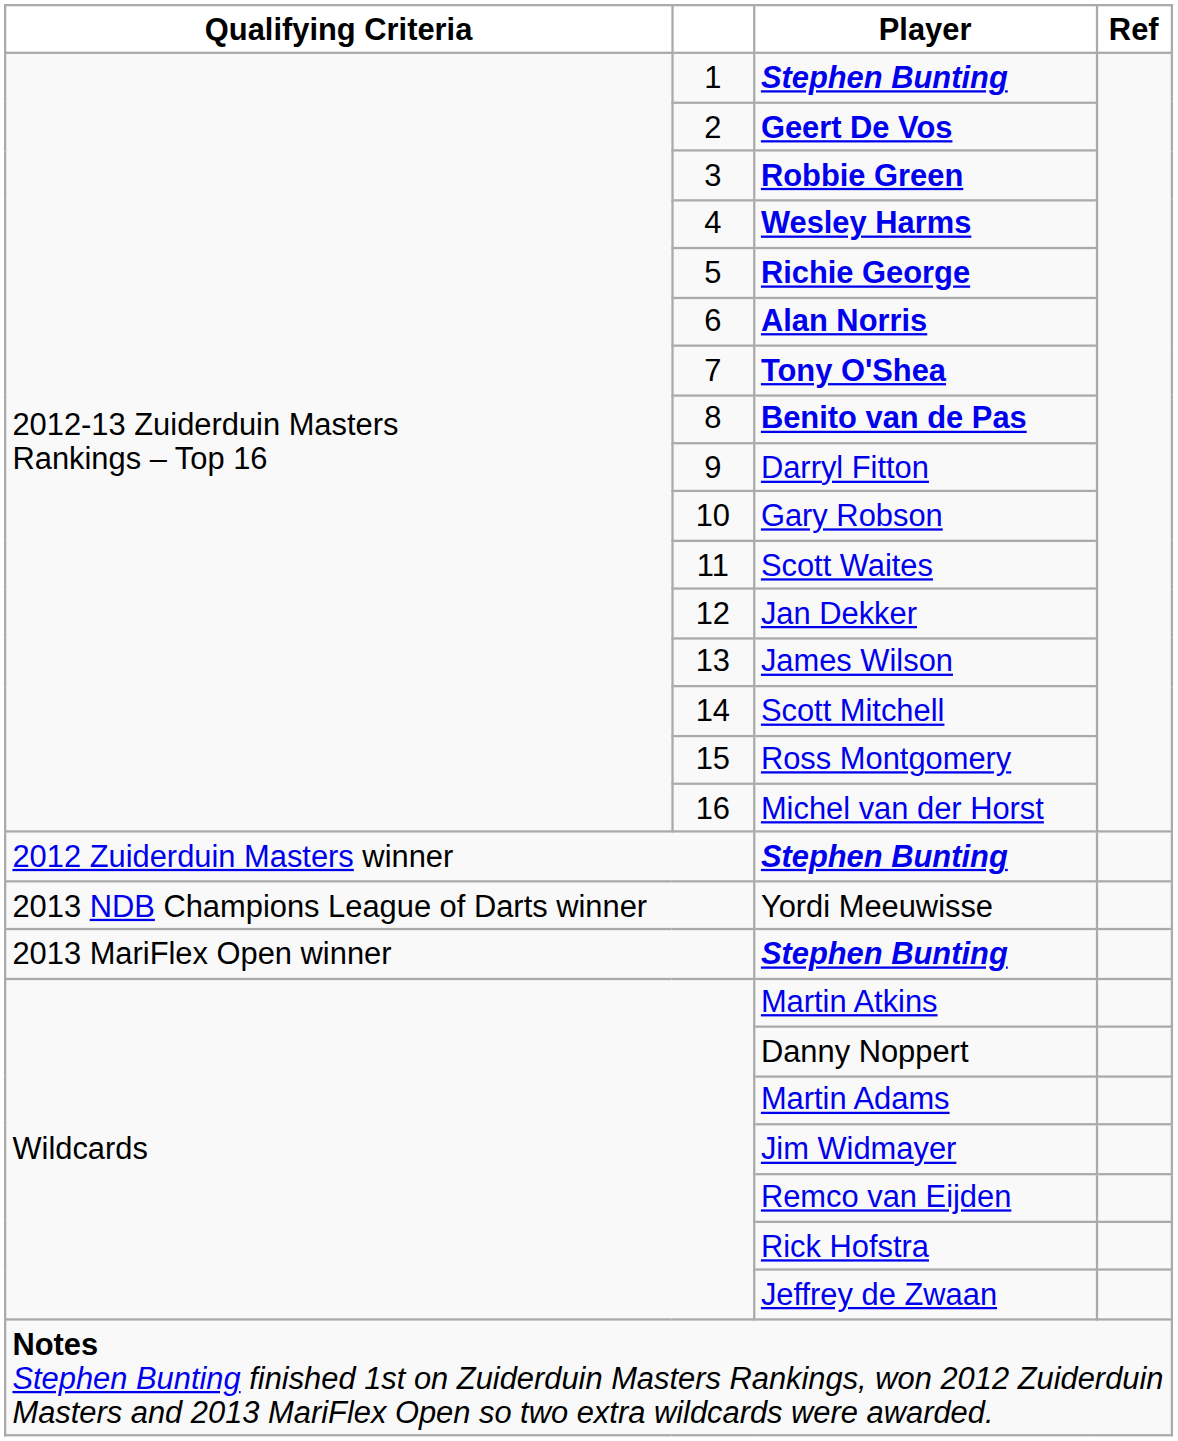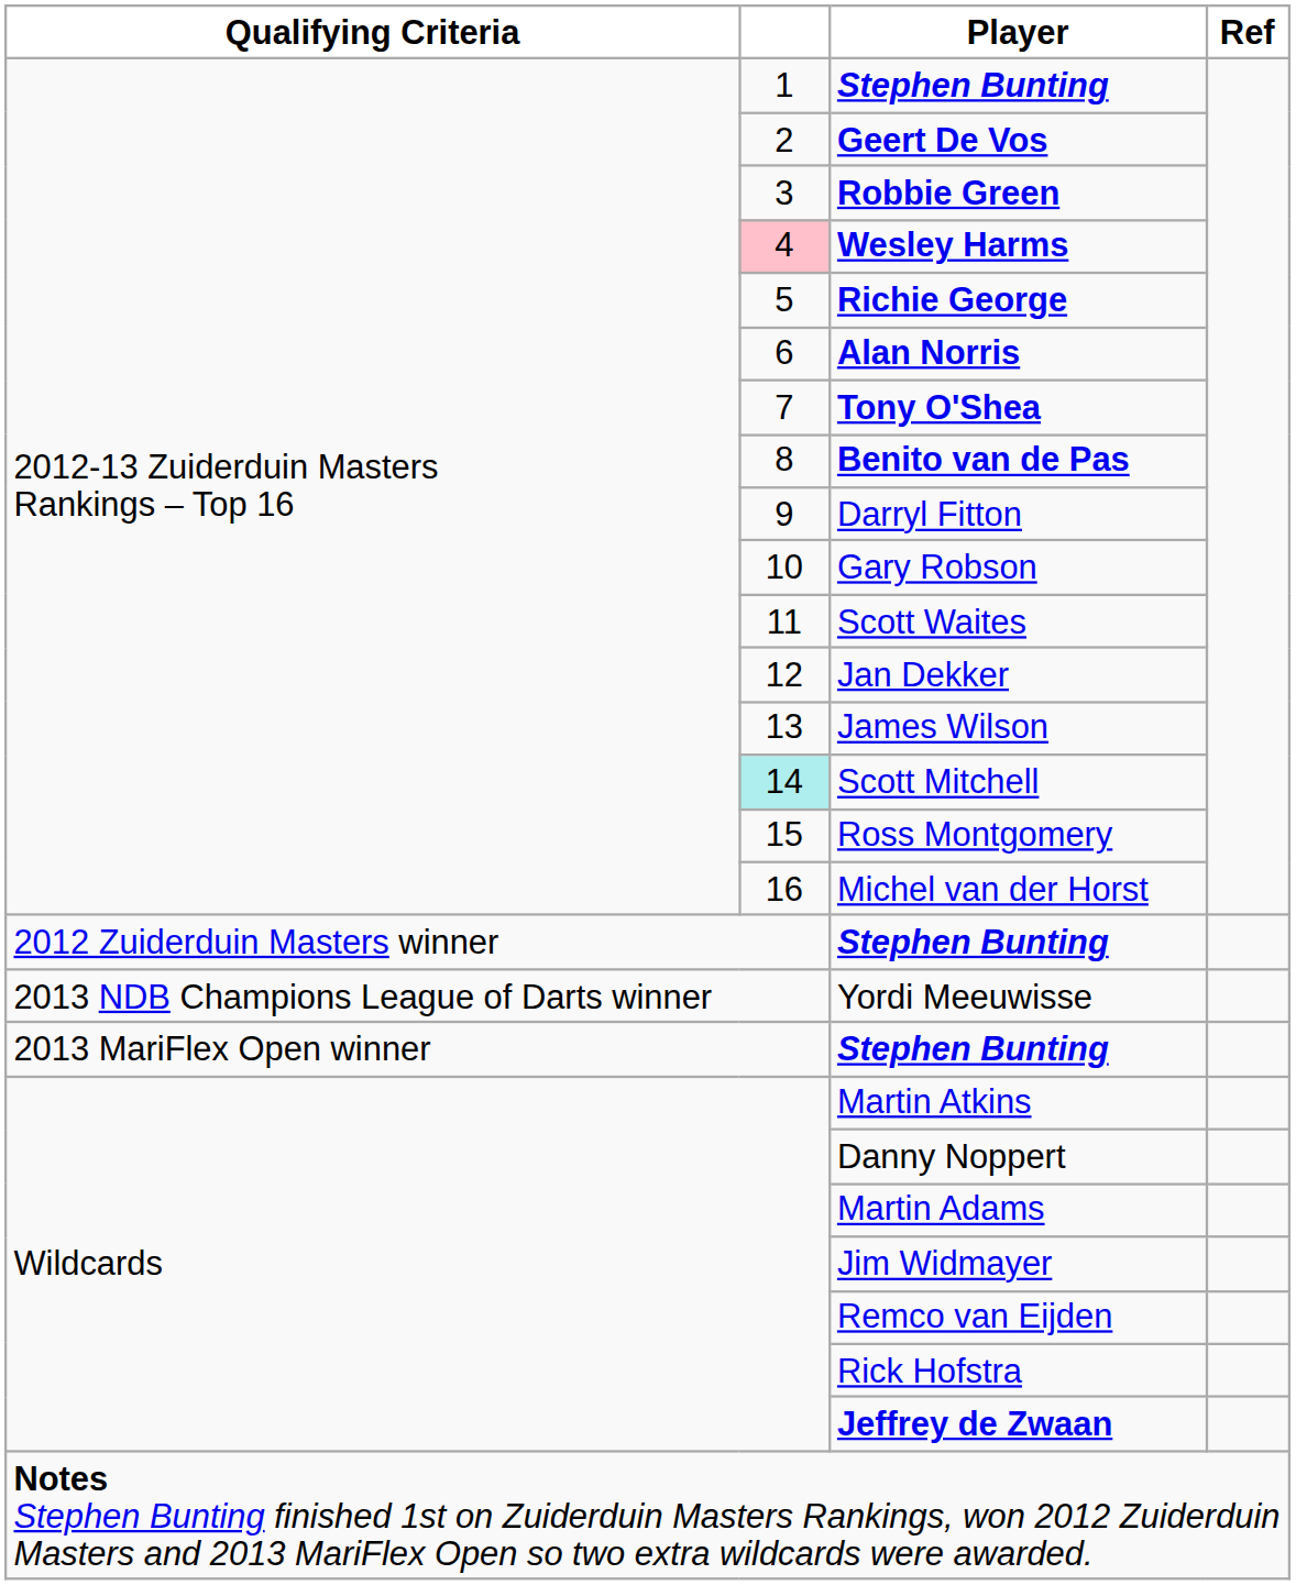Wesley Harms | column 2: no background -> pink background
Scott Mitchell | column 2: no background -> paleturquoise background
Jeffrey de Zwaan | Player: normal -> bold
